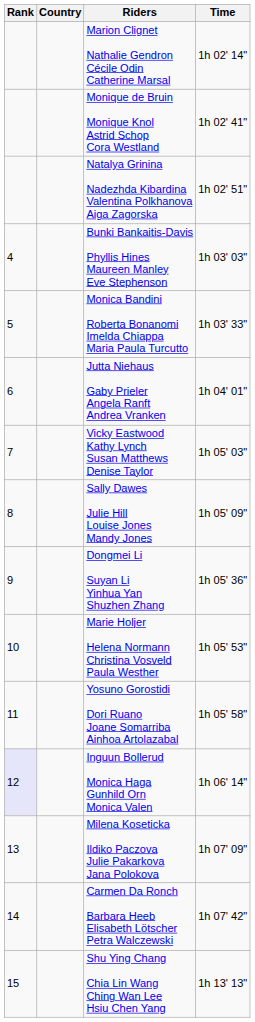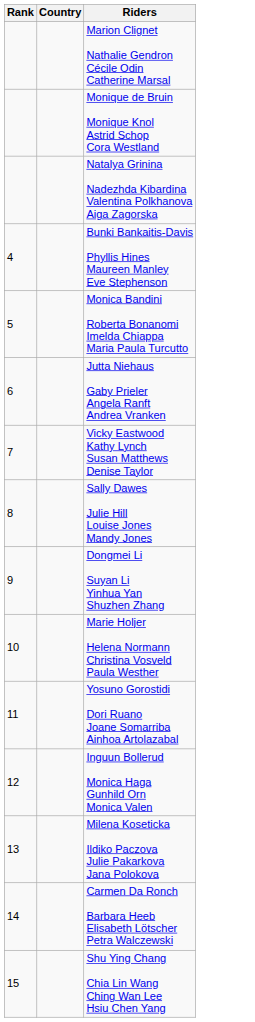- column: Time | 1h 02' 14" | 1h 02' 41" | 1h 02' 51" | 1h 03' 03" | 1h 03' 33" | 1h 04' 01" | 1h 05' 03" | 1h 05' 09" | 1h 05' 36" | 1h 05' 53" | 1h 05' 58" | 1h 06' 14" | 1h 07' 09" | 1h 07' 42" | 1h 13' 13"
Inguun Bollerud Monica Haga Gunhild Orn Monica Valen | Rank: lavender background -> no background
